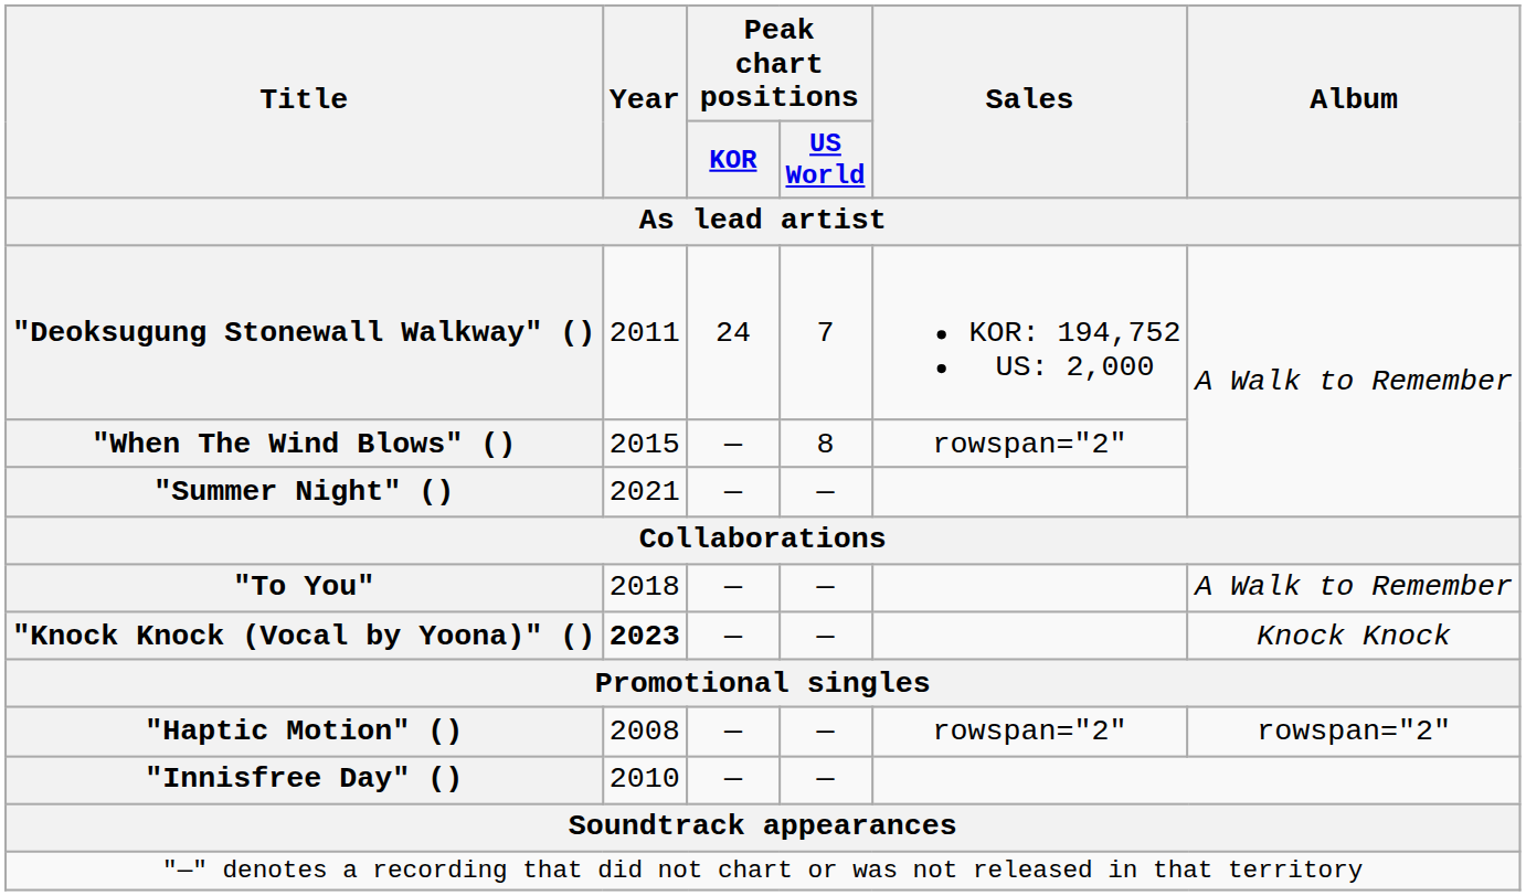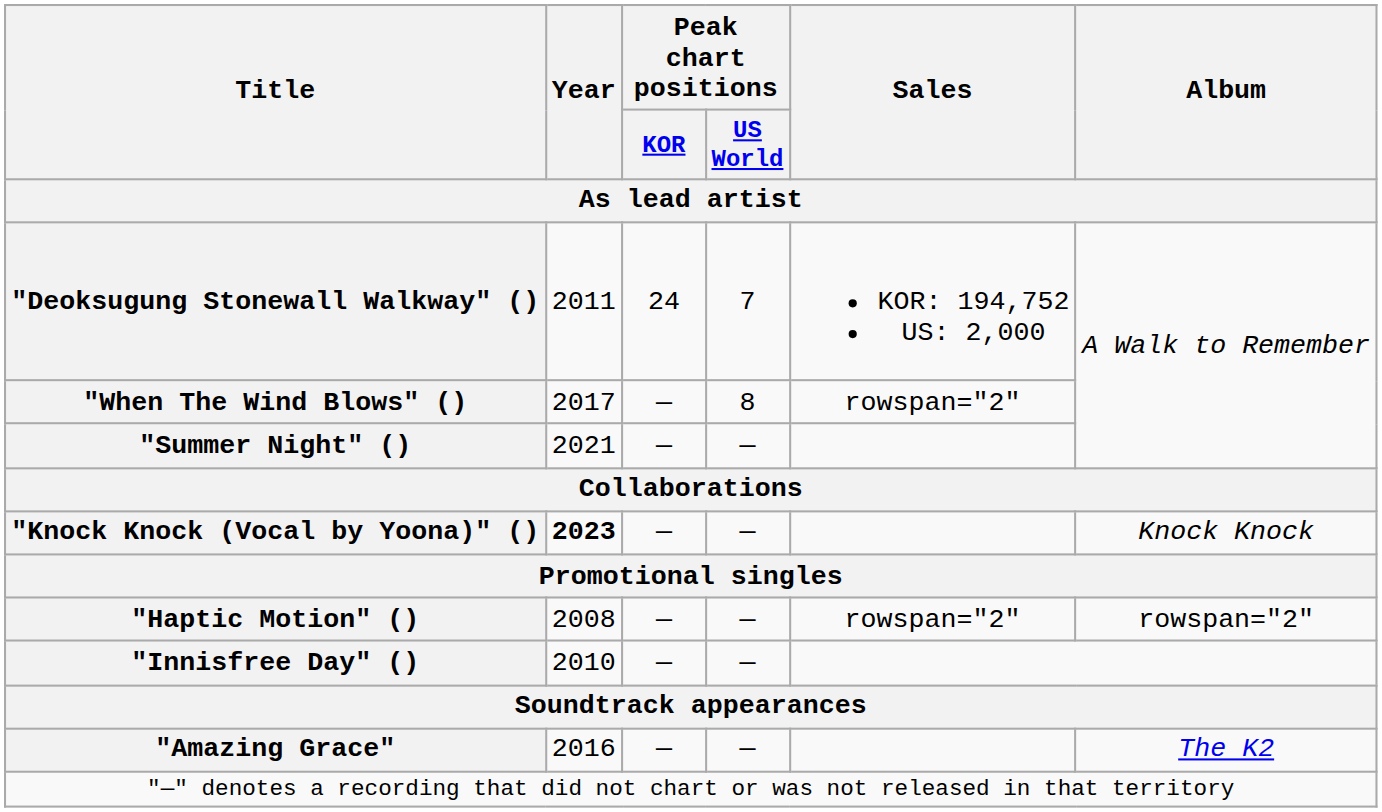"When The Wind Blows" () | Year: 2015 -> 2017
- row: "To You" | 2018 | — | — | A Walk to Remember
+ row: "Amazing Grace" | 2016 | — | — | The K2
